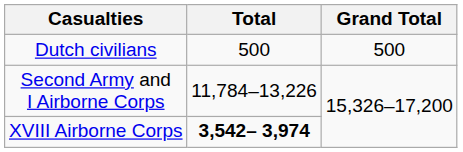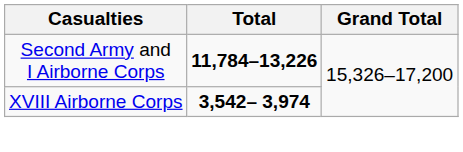- row: Dutch civilians | 500 | 500
Second Army and I Airborne Corps | Total: normal -> bold
